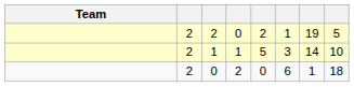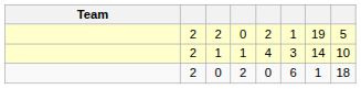row 3 | column 5: 5 -> 4
